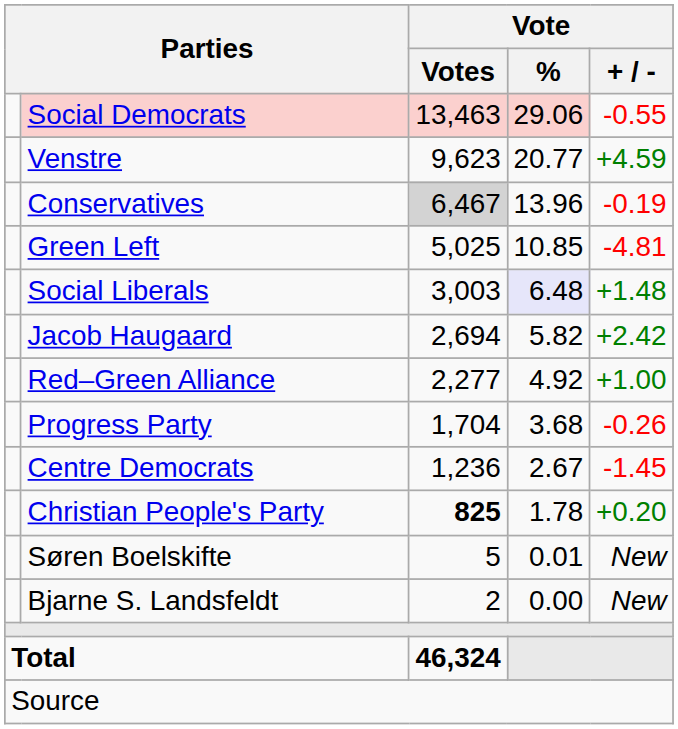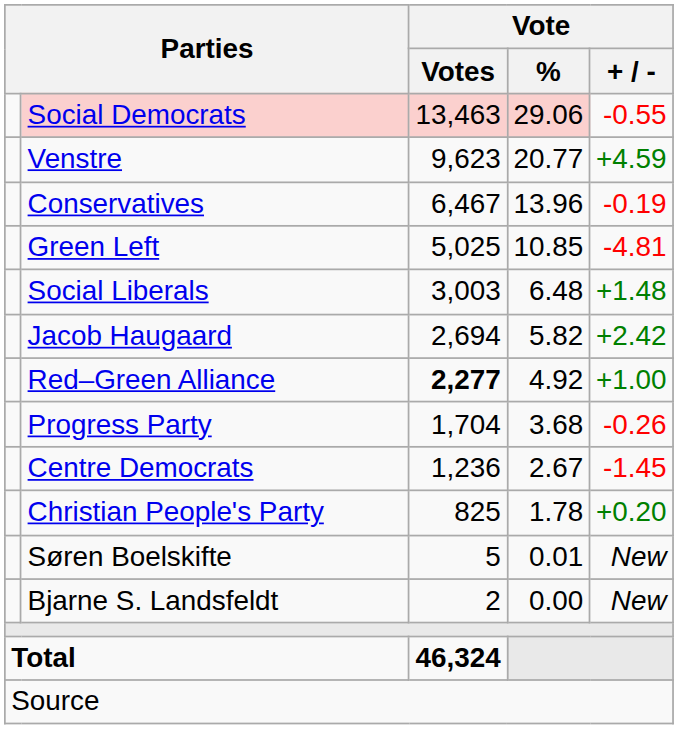Conservatives | Vote / Votes: lightgrey background -> no background
Social Liberals | Vote / %: lavender background -> no background
Red–Green Alliance | Vote / Votes: normal -> bold
Christian People's Party | Vote / Votes: bold -> normal
